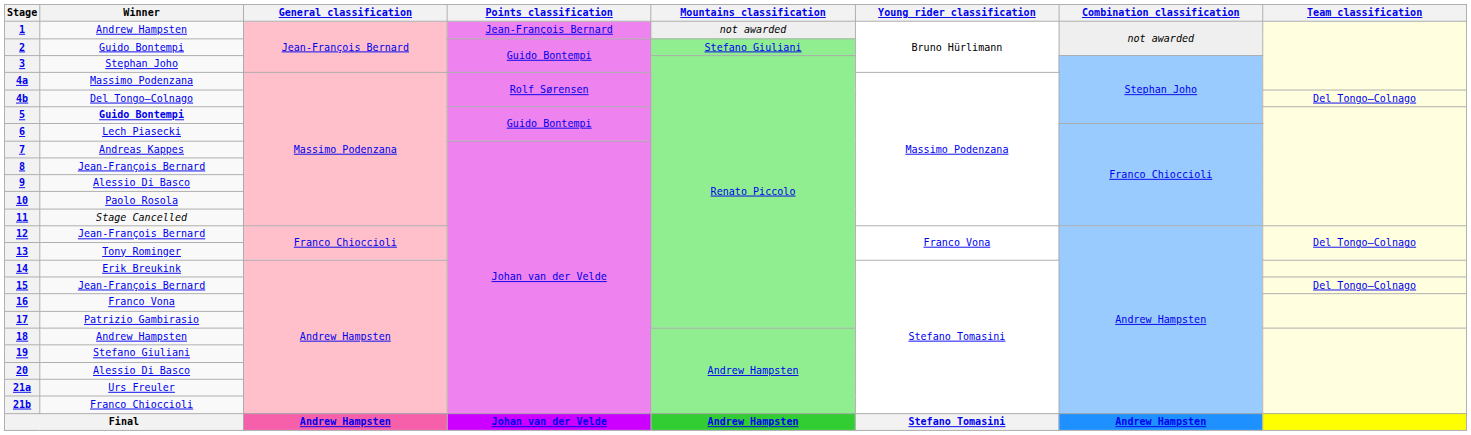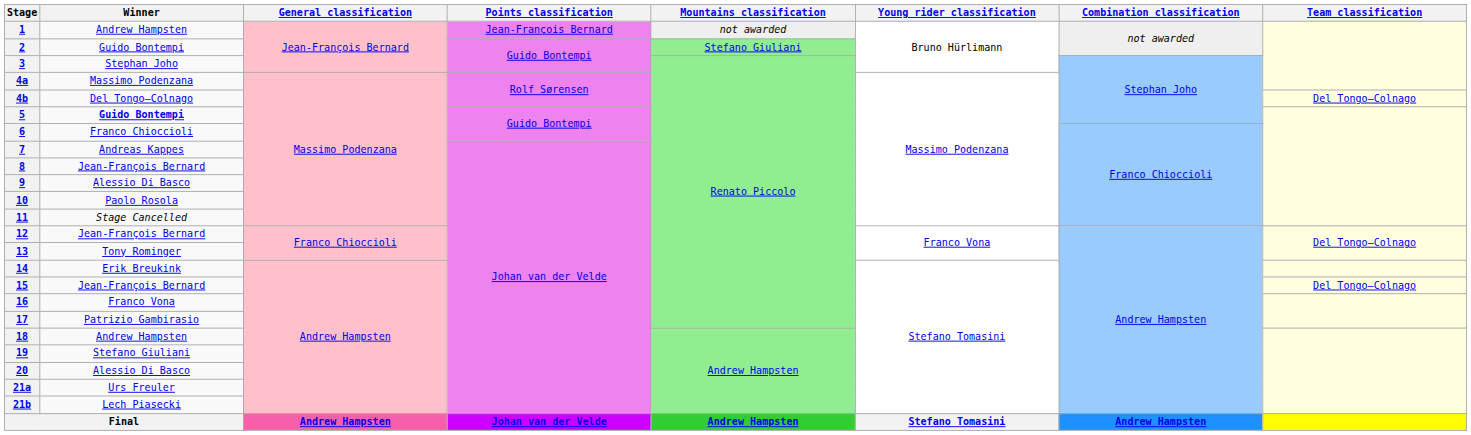6 | Winner: Lech Piasecki -> Franco Chioccioli
21b | Winner: Franco Chioccioli -> Lech Piasecki
